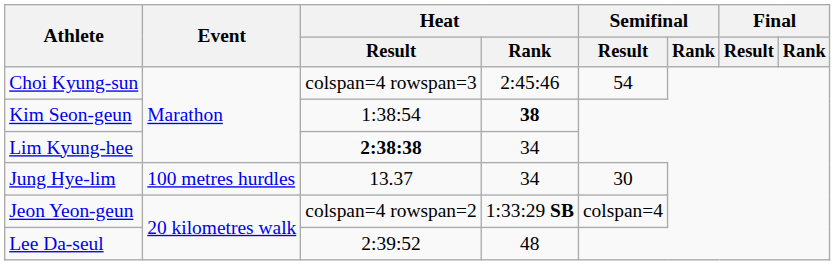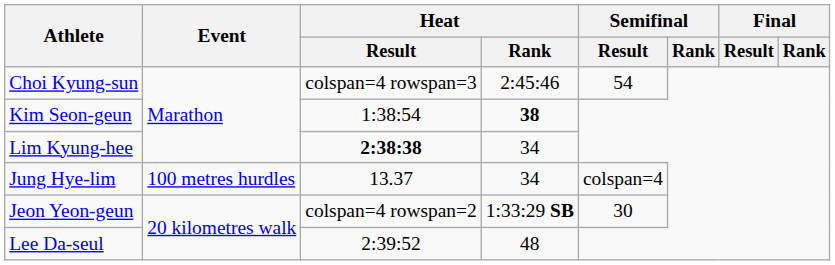Jung Hye-lim | Semifinal / Result: 30 -> colspan=4
Jeon Yeon-geun | Semifinal / Result: colspan=4 -> 30
